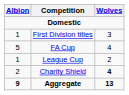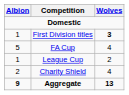First Division titles | Wolves: normal -> bold
Charity Shield | Wolves: bold -> normal
